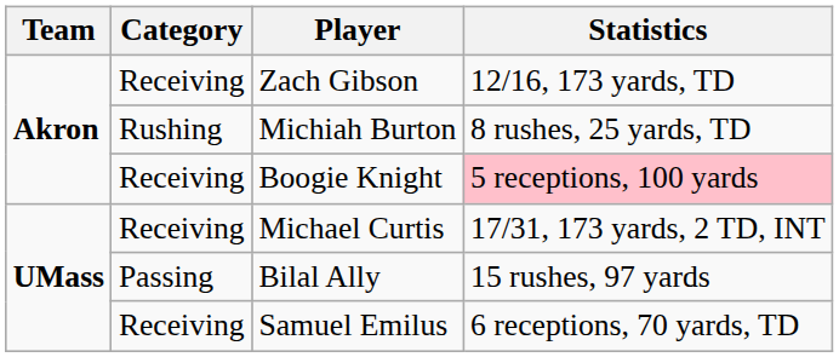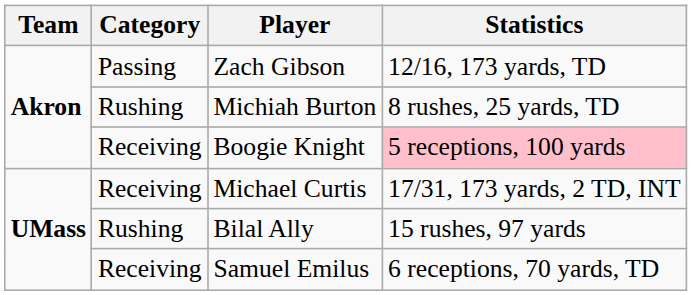Zach Gibson | Category: Receiving -> Passing
Bilal Ally | Category: Passing -> Rushing
